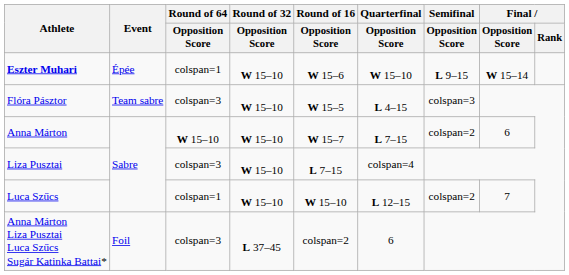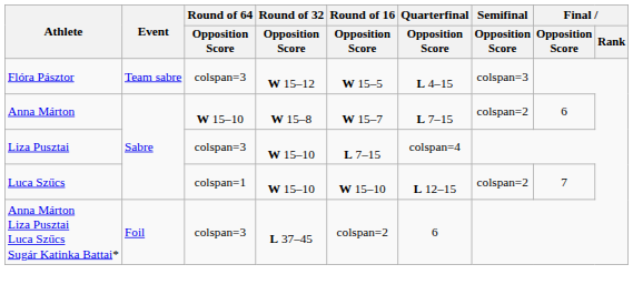- row: Eszter Muhari | Épée | colspan=1 | W 15–10 | W 15–6 | W 15–10 | L 9–15 | W 15–14
Flóra Pásztor | Round of 32 / Opposition Score: W 15–10 -> W 15–12
Anna Márton | Round of 32 / Opposition Score: W 15–10 -> W 15–8
